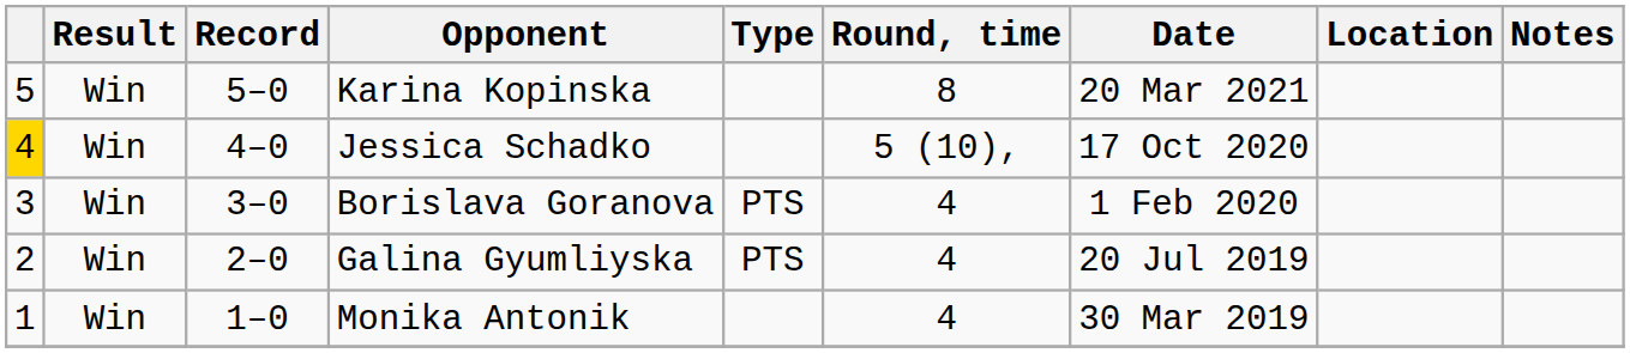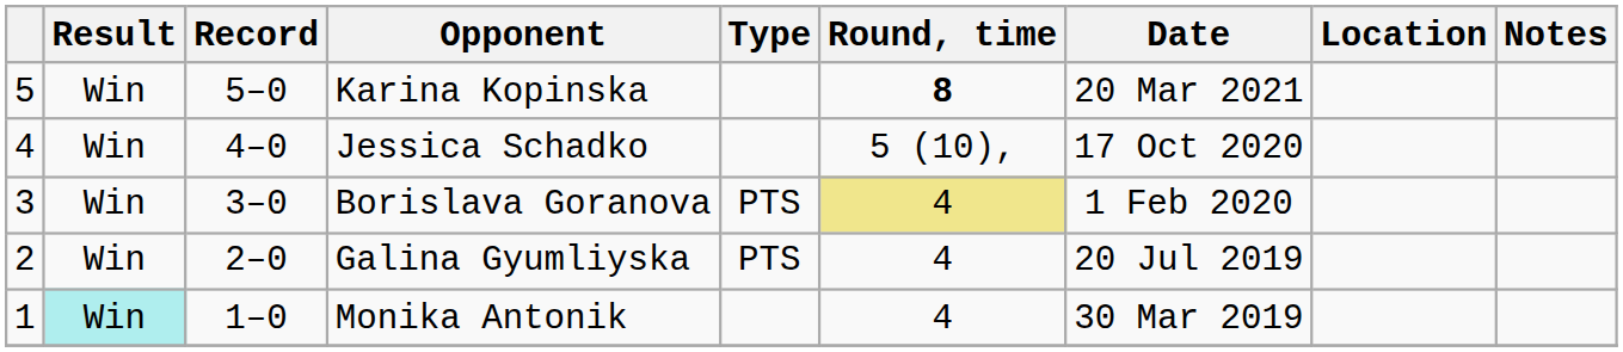Karina Kopinska | Round, time: normal -> bold
Jessica Schadko | column 1: gold background -> no background
Borislava Goranova | Round, time: no background -> khaki background
Monika Antonik | Result: no background -> paleturquoise background
